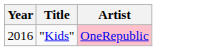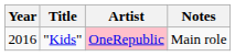+ column: Notes | Main role
